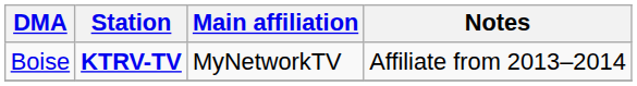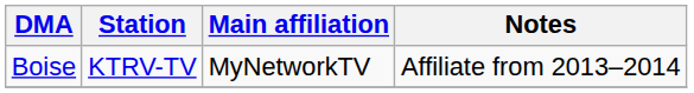Boise | Station: bold -> normal
